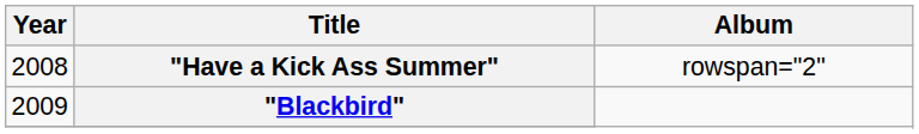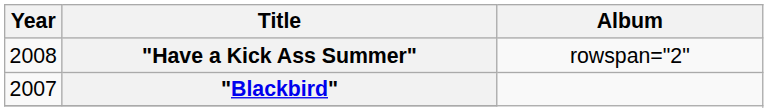"Blackbird" | Year: 2009 -> 2007
